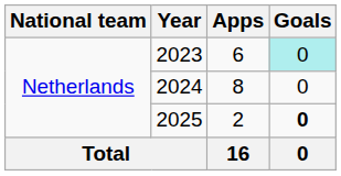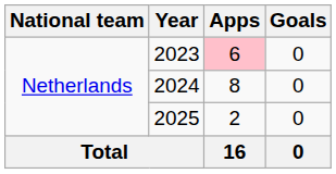2023 | Apps: no background -> pink background
2023 | Goals: paleturquoise background -> no background
2025 | Goals: bold -> normal
